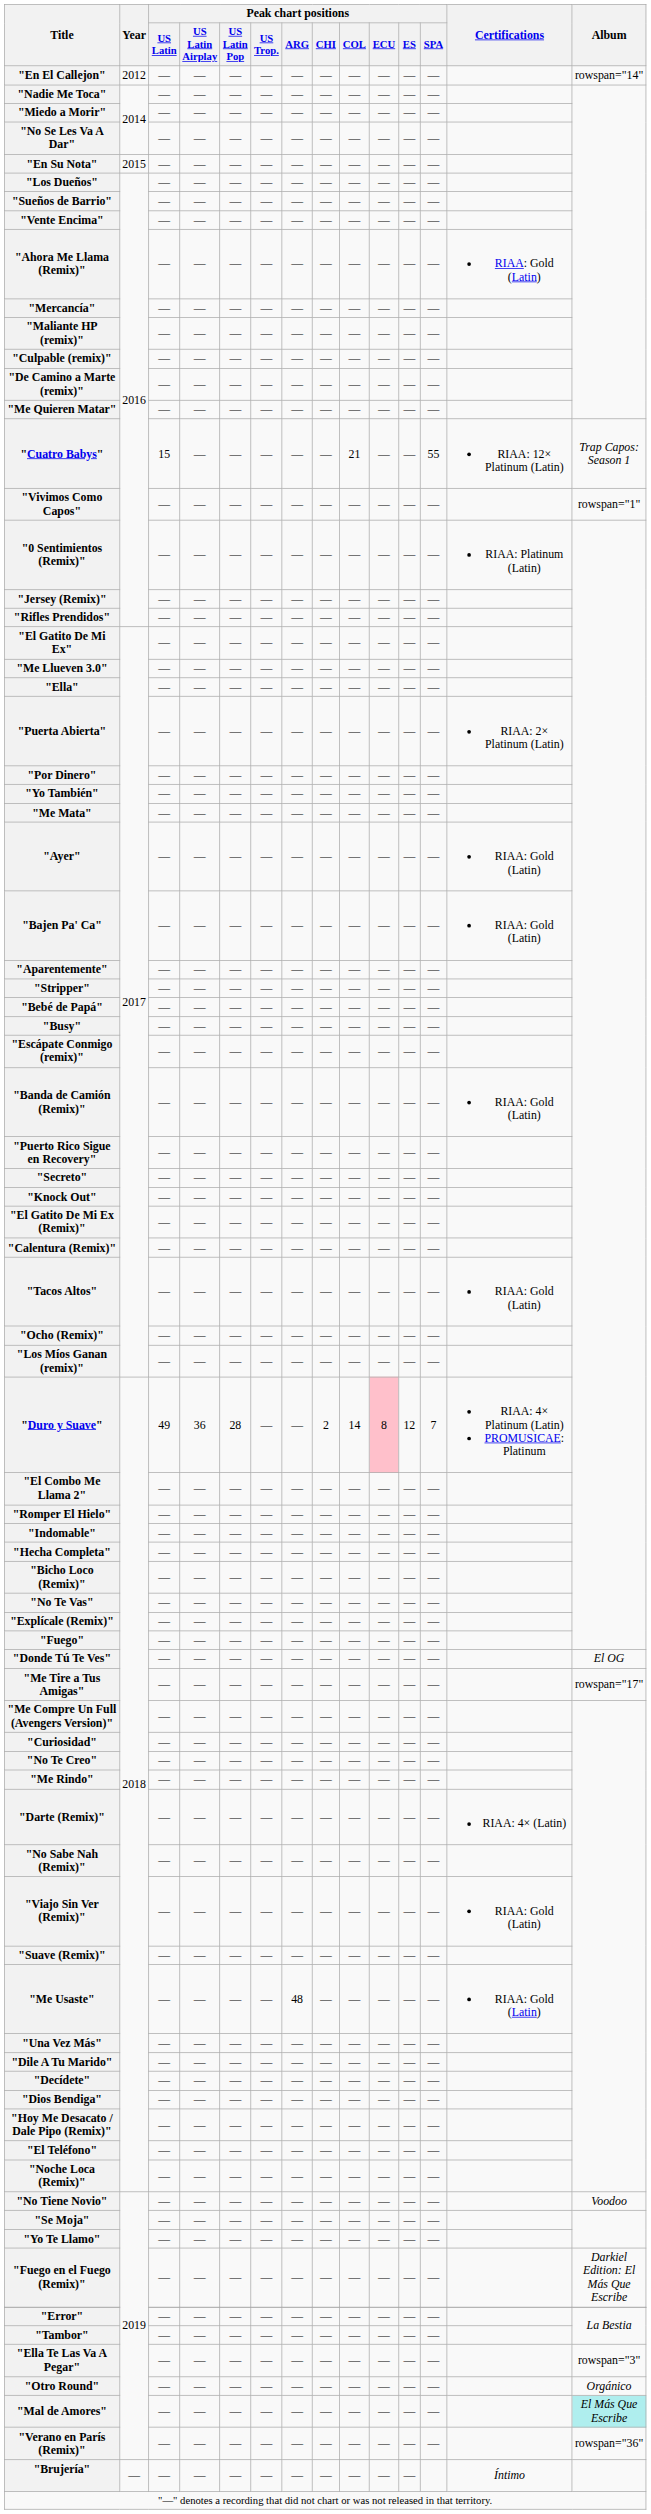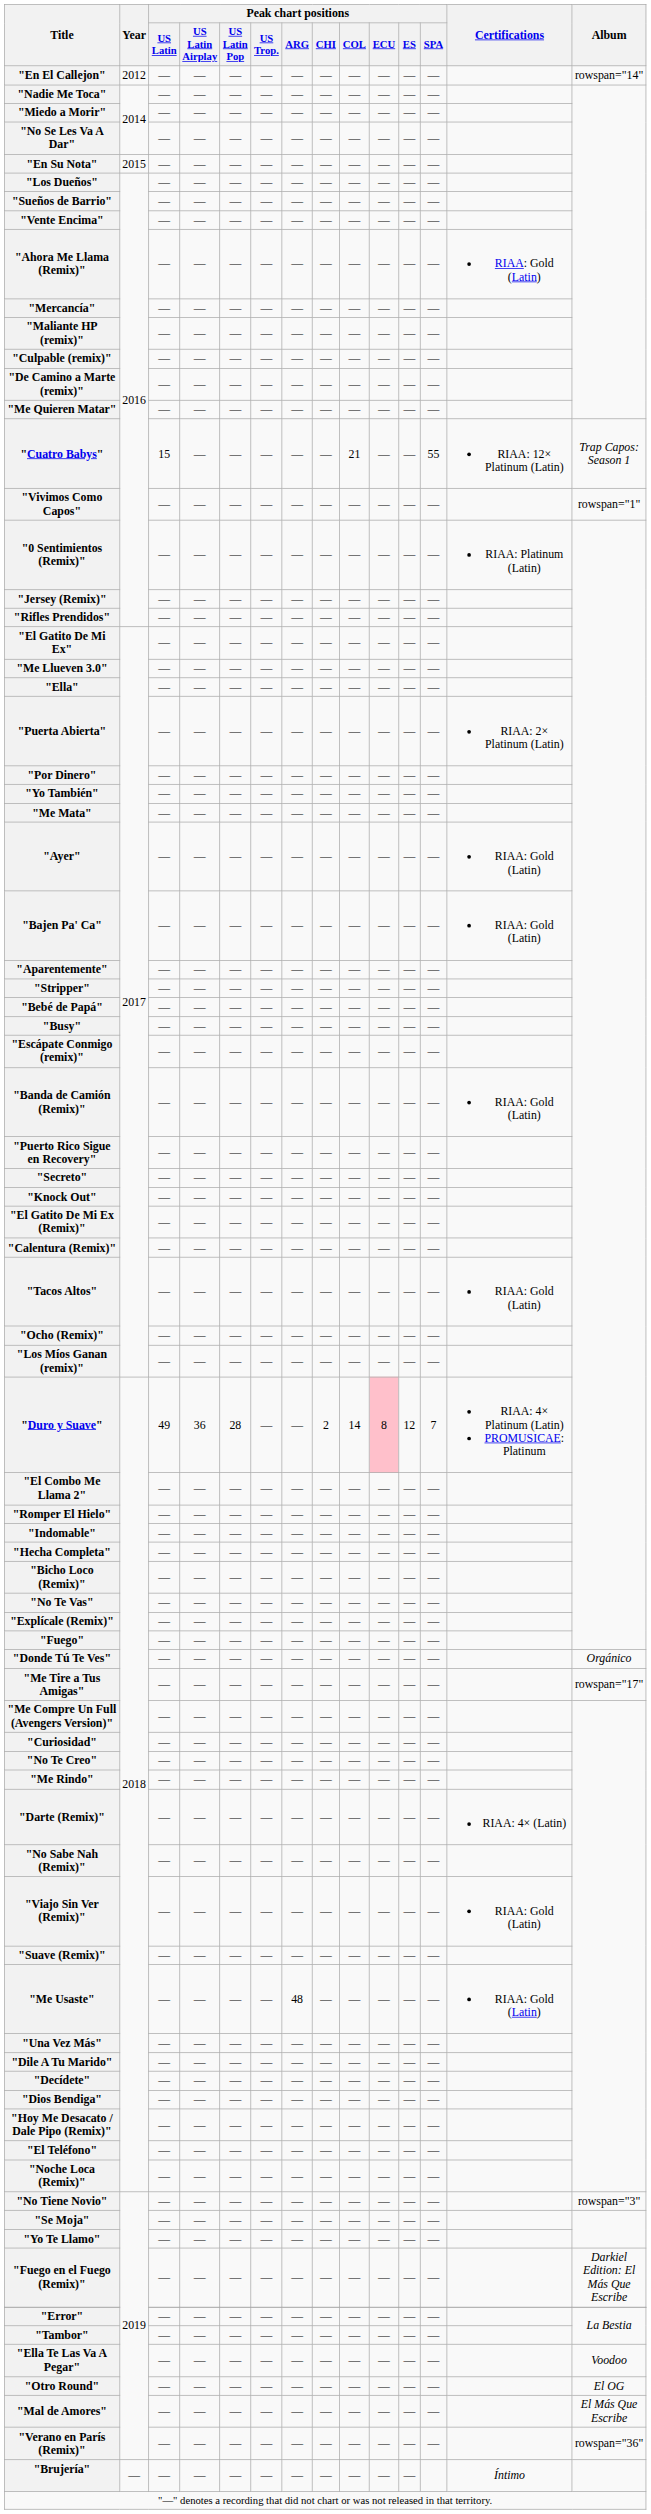"Donde Tú Te Ves" | Album: El OG -> Orgánico
"No Tiene Novio" | Album: Voodoo -> rowspan="3"
"Ella Te Las Va A Pegar" | Album: rowspan="3" -> Voodoo
"Otro Round" | Album: Orgánico -> El OG
"Mal de Amores" | Album: paleturquoise background -> no background
